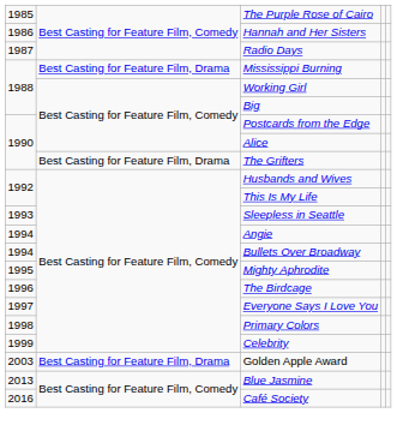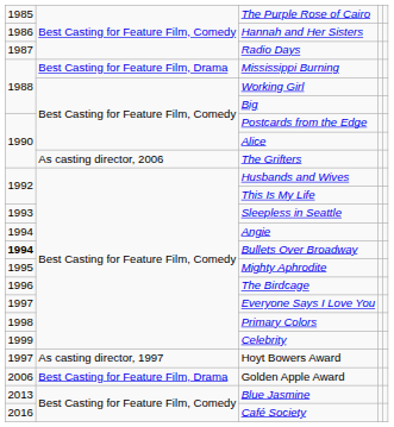The Grifters | column 2: Best Casting for Feature Film, Drama -> As casting director, 2006
Bullets Over Broadway | column 1: normal -> bold
+ row: 1997 | As casting director, 1997 | Hoyt Bowers Award
Golden Apple Award | column 1: 2003 -> 2006
